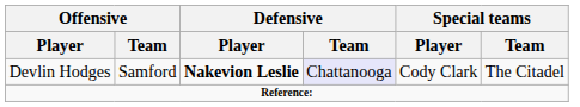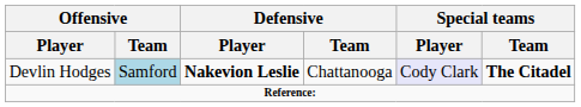Devlin Hodges | Offensive / Team: no background -> lightblue background
Devlin Hodges | Defensive / Team: lavender background -> no background
Devlin Hodges | Special teams / Player: no background -> lavender background
Devlin Hodges | Special teams / Team: normal -> bold
